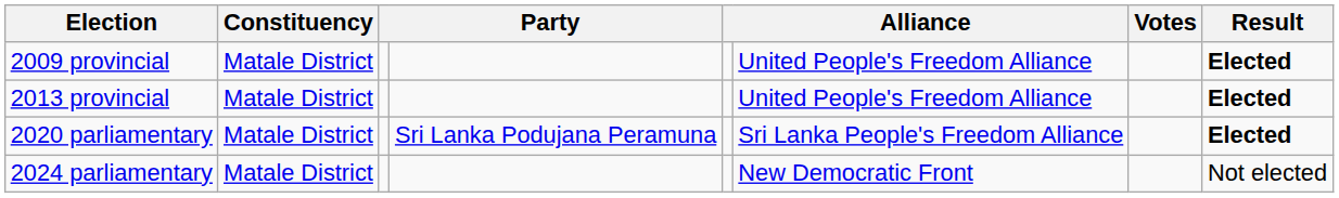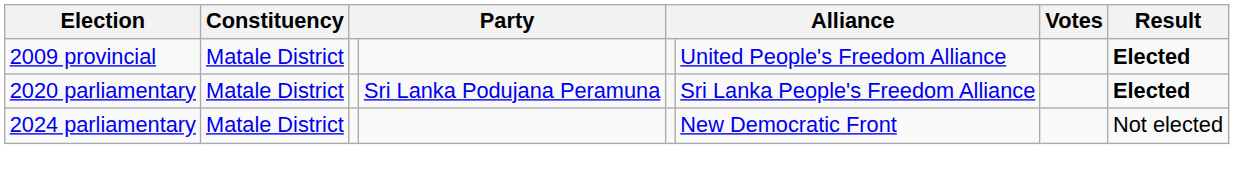- row: 2013 provincial | Matale District | United People's Freedom Alliance | Elected
